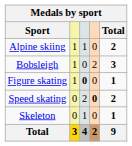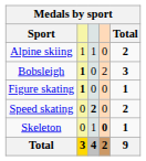Bobsleigh | column 2: normal -> bold
Figure skating | column 2: normal -> bold
Figure skating | column 3: bold -> normal
Speed skating | column 3: normal -> bold
Speed skating | column 4: bold -> normal
Skeleton | column 4: normal -> bold
